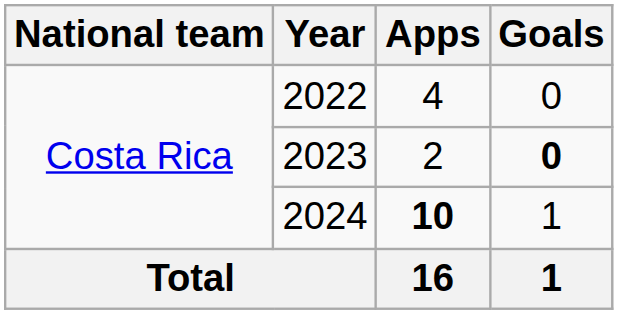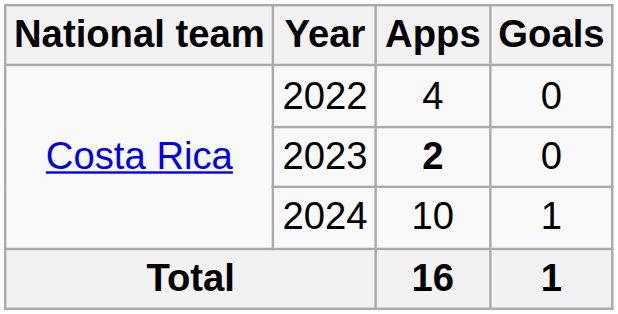2023 | Apps: normal -> bold
2023 | Goals: bold -> normal
2024 | Apps: bold -> normal
